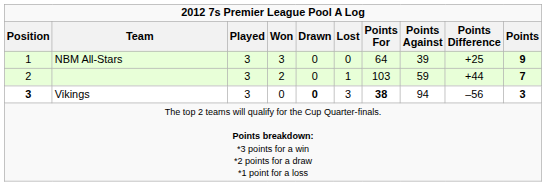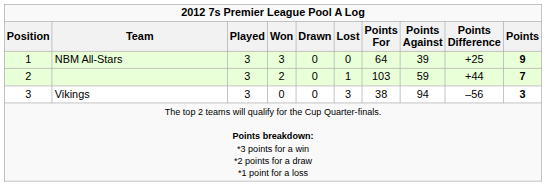Vikings | Position: bold -> normal
Vikings | Drawn: bold -> normal
Vikings | Points For: bold -> normal
